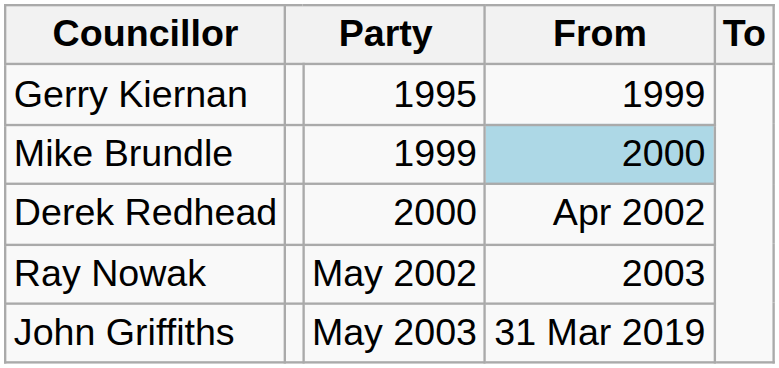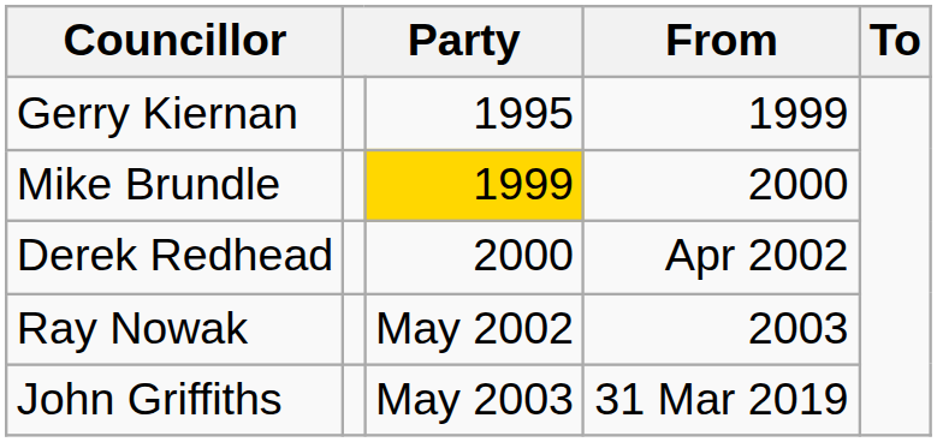Mike Brundle | column 3: no background -> gold background
Mike Brundle | From: lightblue background -> no background
